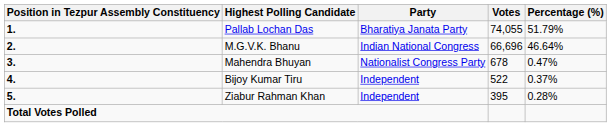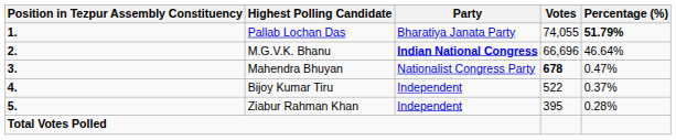Pallab Lochan Das | Percentage (%): normal -> bold
M.G.V.K. Bhanu | Party: normal -> bold
Mahendra Bhuyan | Votes: normal -> bold
